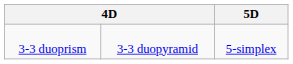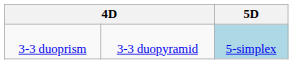3-3 duoprism | 5D: no background -> lightblue background
